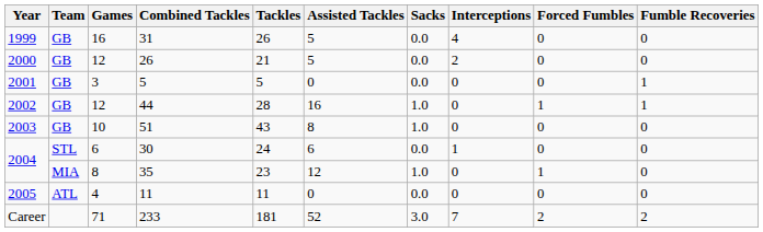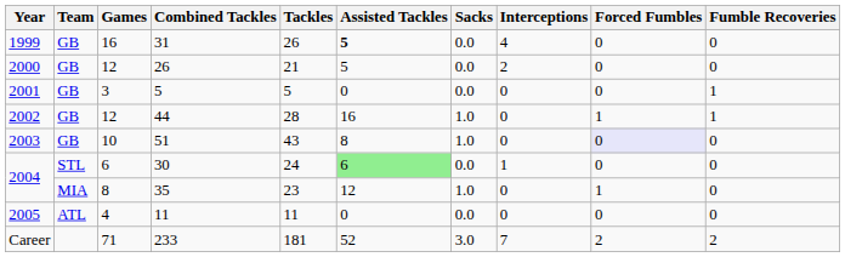31 | Assisted Tackles: normal -> bold
51 | Forced Fumbles: no background -> lavender background
30 | Assisted Tackles: no background -> lightgreen background
